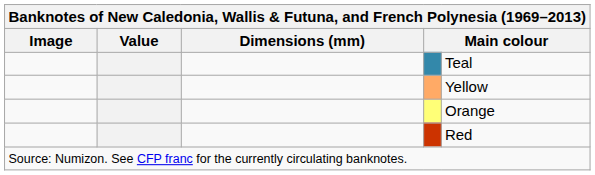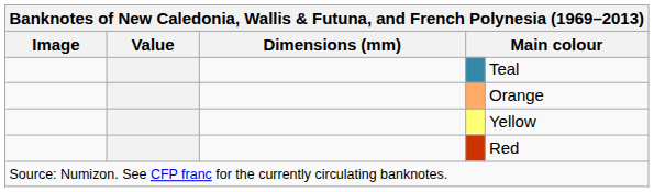row 4 | column 5: Yellow -> Orange
row 5 | column 5: Orange -> Yellow
